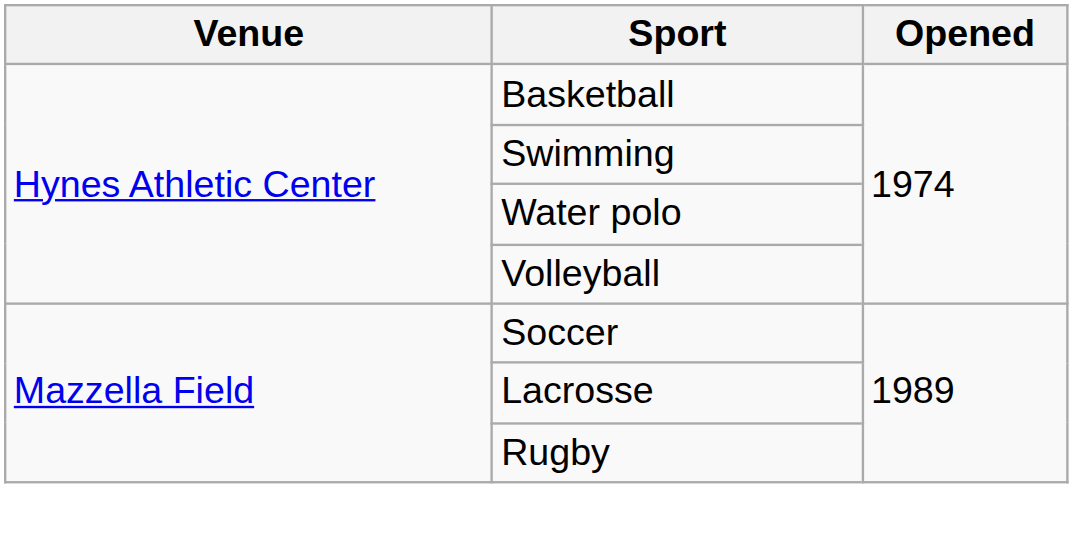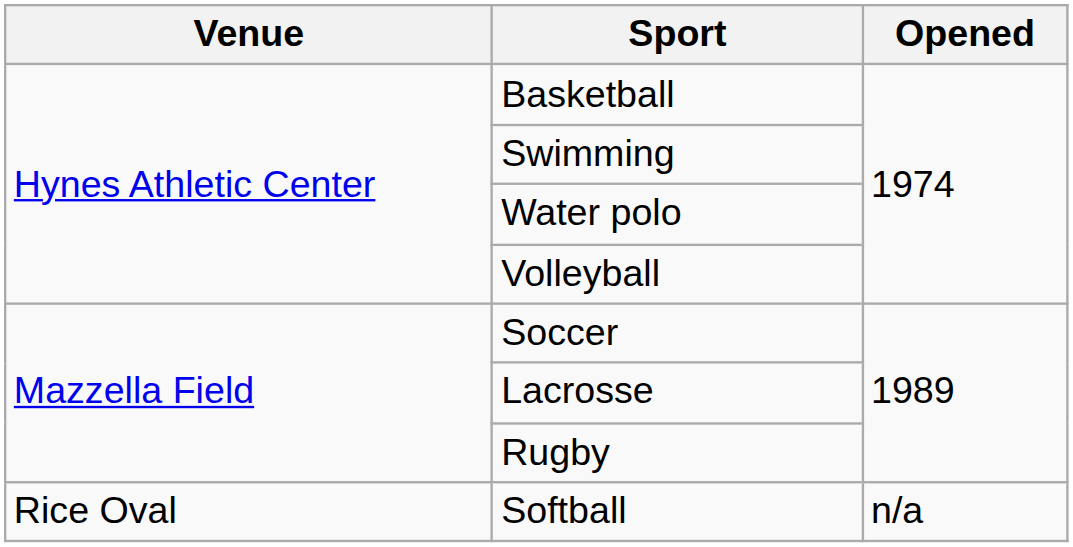+ row: Rice Oval | Softball | n/a
